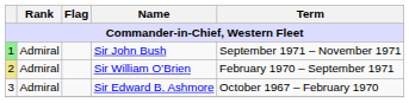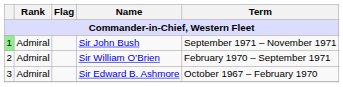Sir William O’Brien | column 1: khaki background -> no background
